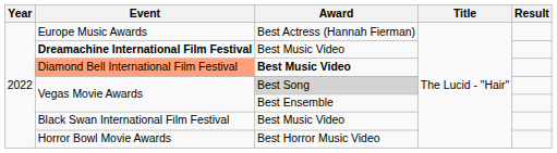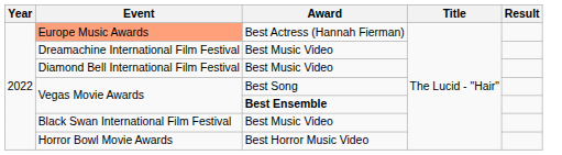Europe Music Awards | Event: no background -> lightsalmon background
Dreamachine International Film Festival | Event: bold -> normal
Diamond Bell International Film Festival | Event: lightsalmon background -> no background
Diamond Bell International Film Festival | Award: bold -> normal
Vegas Movie Awards / Best Song | Award: lightgrey background -> no background
Vegas Movie Awards / Best Ensemble | Award: normal -> bold
